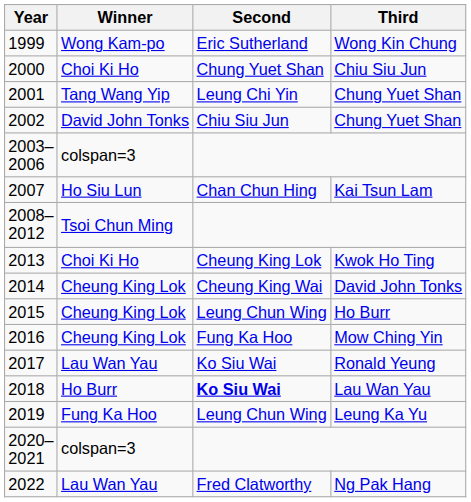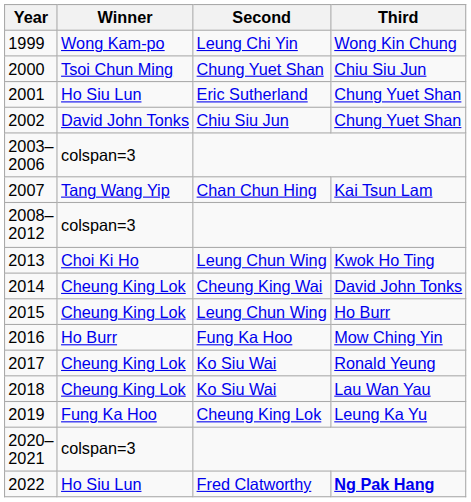1999 | Second: Eric Sutherland -> Leung Chi Yin
2000 | Winner: Choi Ki Ho -> Tsoi Chun Ming
2001 | Winner: Tang Wang Yip -> Ho Siu Lun
2001 | Second: Leung Chi Yin -> Eric Sutherland
2007 | Winner: Ho Siu Lun -> Tang Wang Yip
2008– 2012 | Winner: Tsoi Chun Ming -> colspan=3
2013 | Second: Cheung King Lok -> Leung Chun Wing
2016 | Winner: Cheung King Lok -> Ho Burr
2017 | Winner: Lau Wan Yau -> Cheung King Lok
2018 | Winner: Ho Burr -> Cheung King Lok
2018 | Second: bold -> normal
2019 | Second: Leung Chun Wing -> Cheung King Lok
2022 | Winner: Lau Wan Yau -> Ho Siu Lun
2022 | Third: normal -> bold
